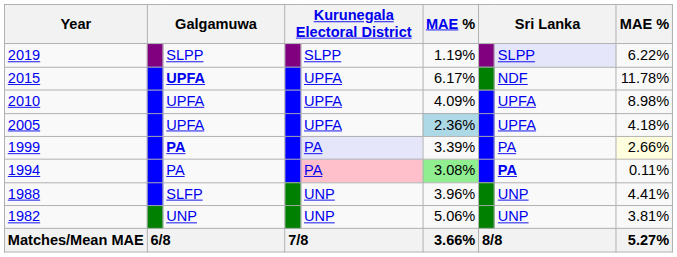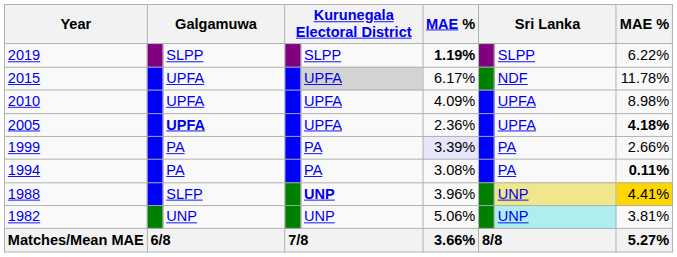2019 | column 6: normal -> bold
2019 | column 8: lavender background -> no background
2015 | column 3: bold -> normal
2015 | column 5: no background -> lightgrey background
2005 | column 3: normal -> bold
2005 | column 6: lightblue background -> no background
2005 | column 9: normal -> bold
1999 | column 3: bold -> normal
1999 | column 5: lavender background -> no background
1999 | column 6: no background -> lavender background
1999 | column 9: lightyellow background -> no background
1994 | column 5: pink background -> no background
1994 | column 6: lightgreen background -> no background
1994 | column 8: bold -> normal
1994 | column 9: normal -> bold
1988 | column 5: normal -> bold
1988 | column 8: no background -> khaki background
1988 | column 9: no background -> gold background
1982 | column 8: no background -> paleturquoise background
